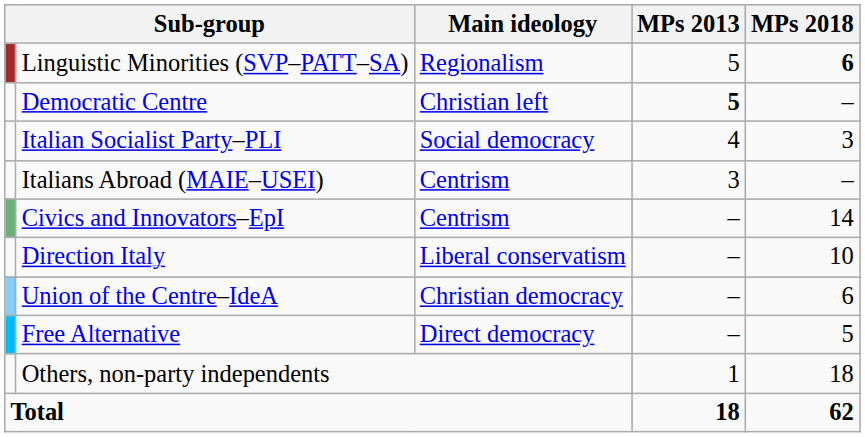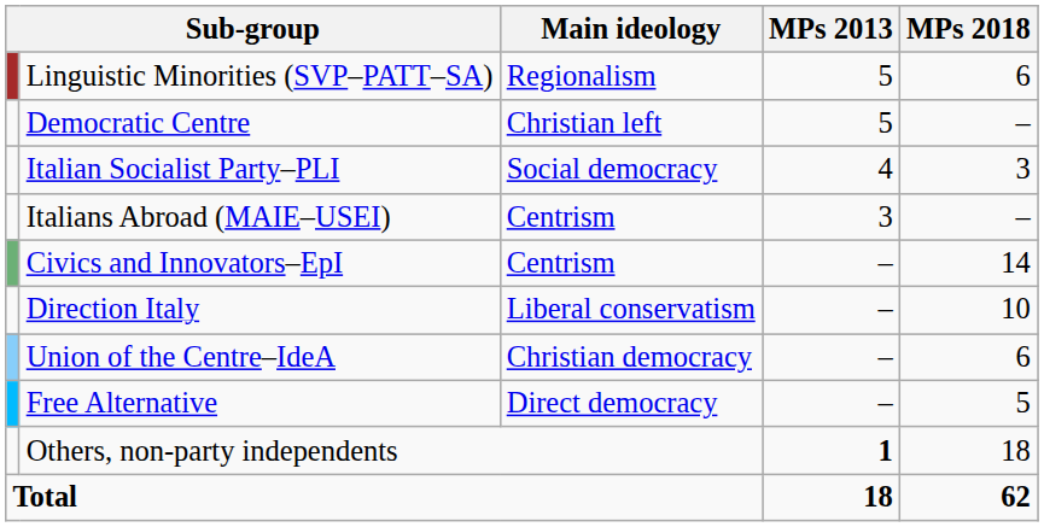Linguistic Minorities (SVP–PATT–SA) | MPs 2018: bold -> normal
Democratic Centre | MPs 2013: bold -> normal
Others, non-party independents | MPs 2013: normal -> bold
